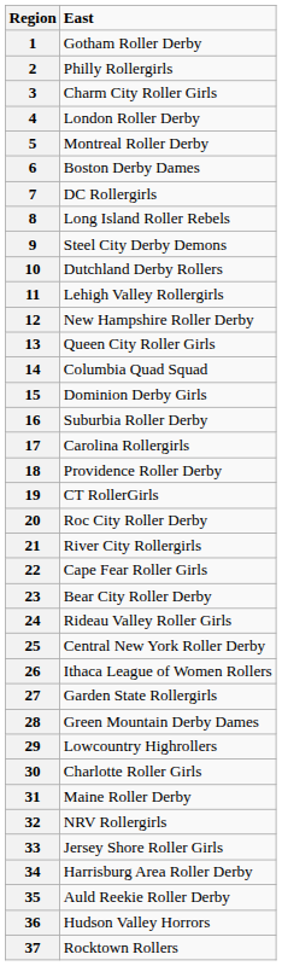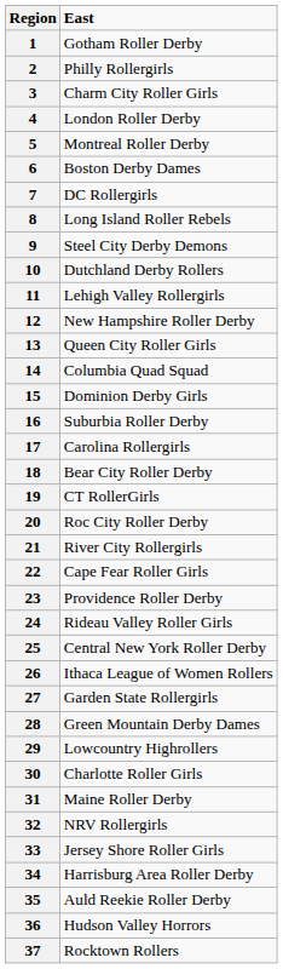18 | East: Providence Roller Derby -> Bear City Roller Derby
23 | East: Bear City Roller Derby -> Providence Roller Derby
